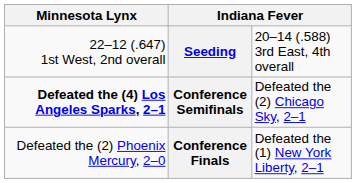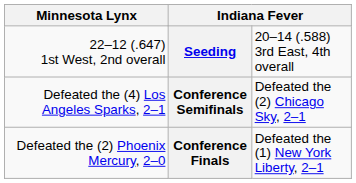Conference Semifinals | column 1: bold -> normal
